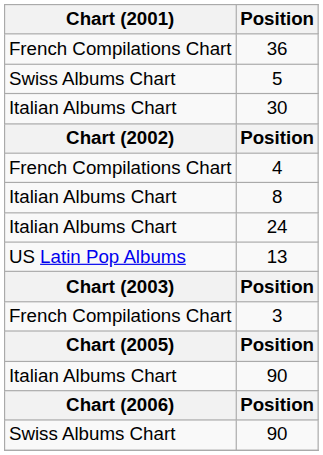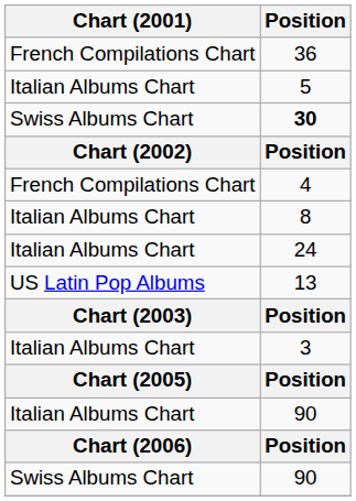row 3 | Chart (2001): Swiss Albums Chart -> Italian Albums Chart
row 4 | Chart (2001): Italian Albums Chart -> Swiss Albums Chart
row 4 | Position: normal -> bold
row 11 | Chart (2001): French Compilations Chart -> Italian Albums Chart
